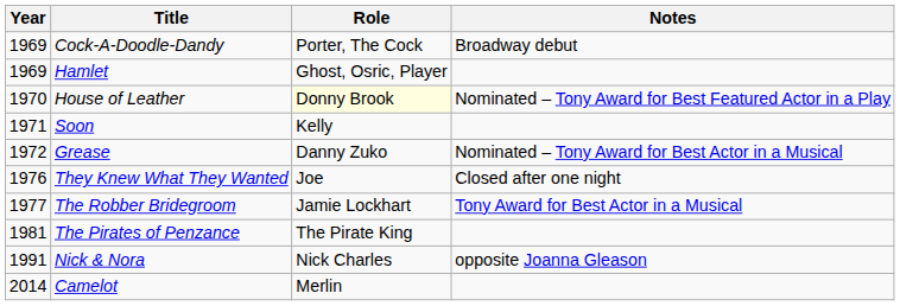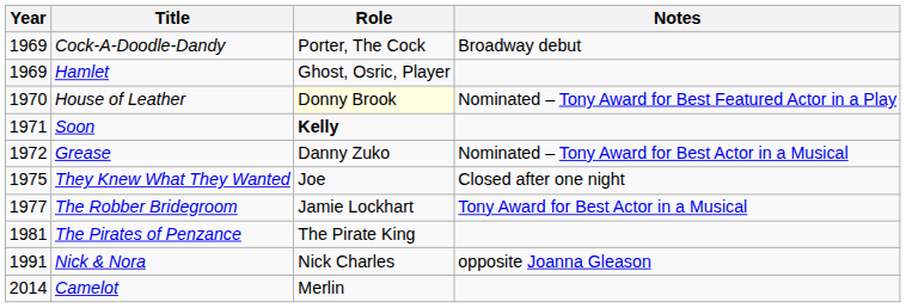Soon | Role: normal -> bold
They Knew What They Wanted | Year: 1976 -> 1975
